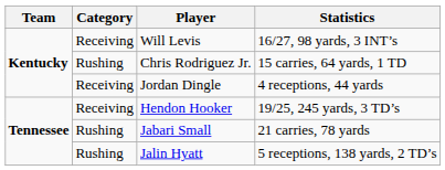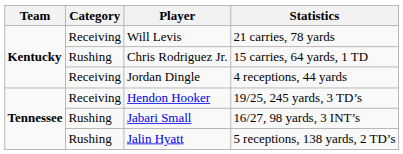Will Levis | Statistics: 16/27, 98 yards, 3 INT’s -> 21 carries, 78 yards
Jabari Small | Statistics: 21 carries, 78 yards -> 16/27, 98 yards, 3 INT’s
